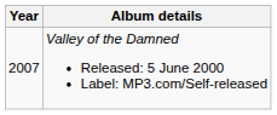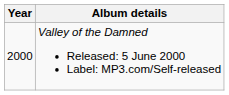row 2 | Year: 2007 -> 2000
